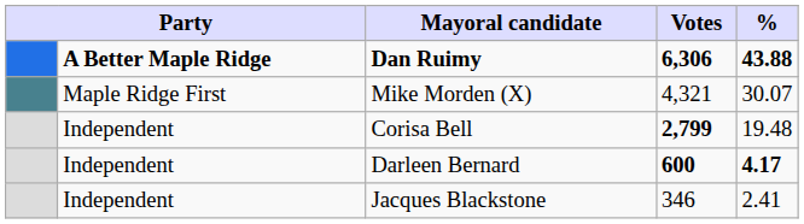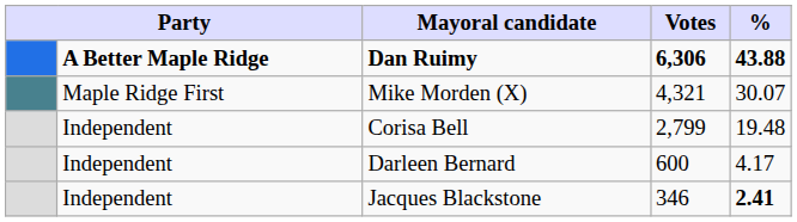Corisa Bell | Votes: bold -> normal
Darleen Bernard | Votes: bold -> normal
Darleen Bernard | %: bold -> normal
Jacques Blackstone | %: normal -> bold
